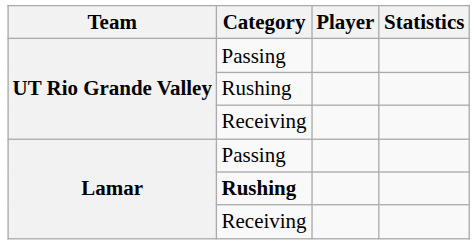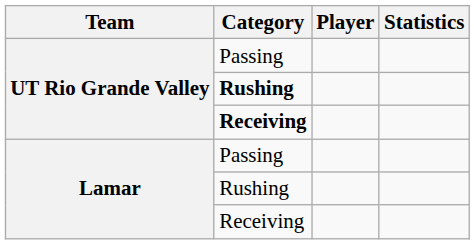UT Rio Grande Valley / Rushing | Category: normal -> bold
UT Rio Grande Valley / Receiving | Category: normal -> bold
Lamar / Rushing | Category: bold -> normal
